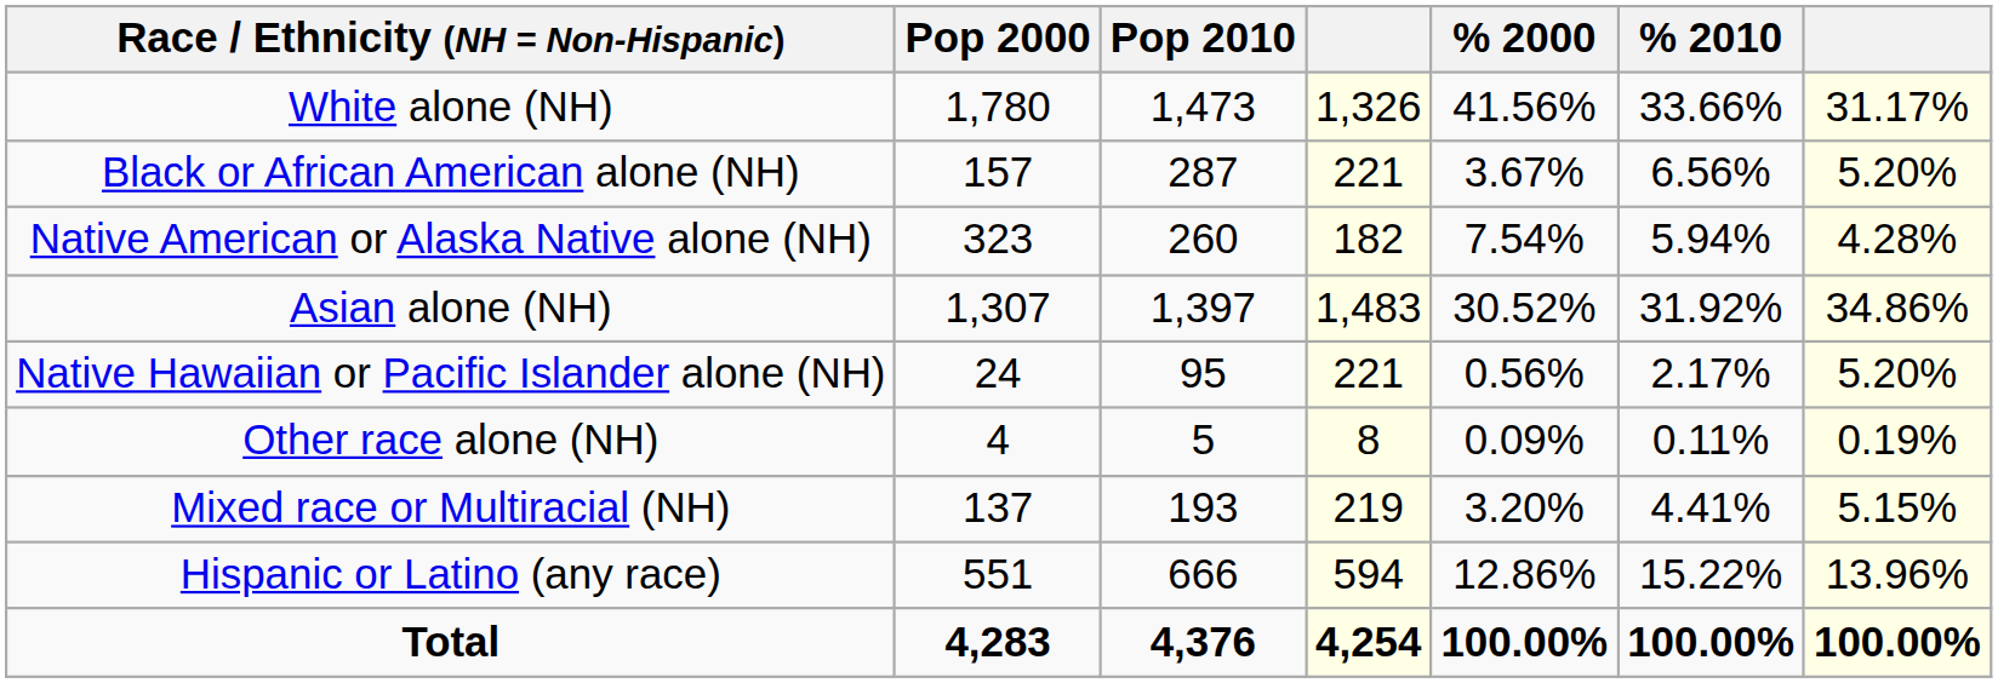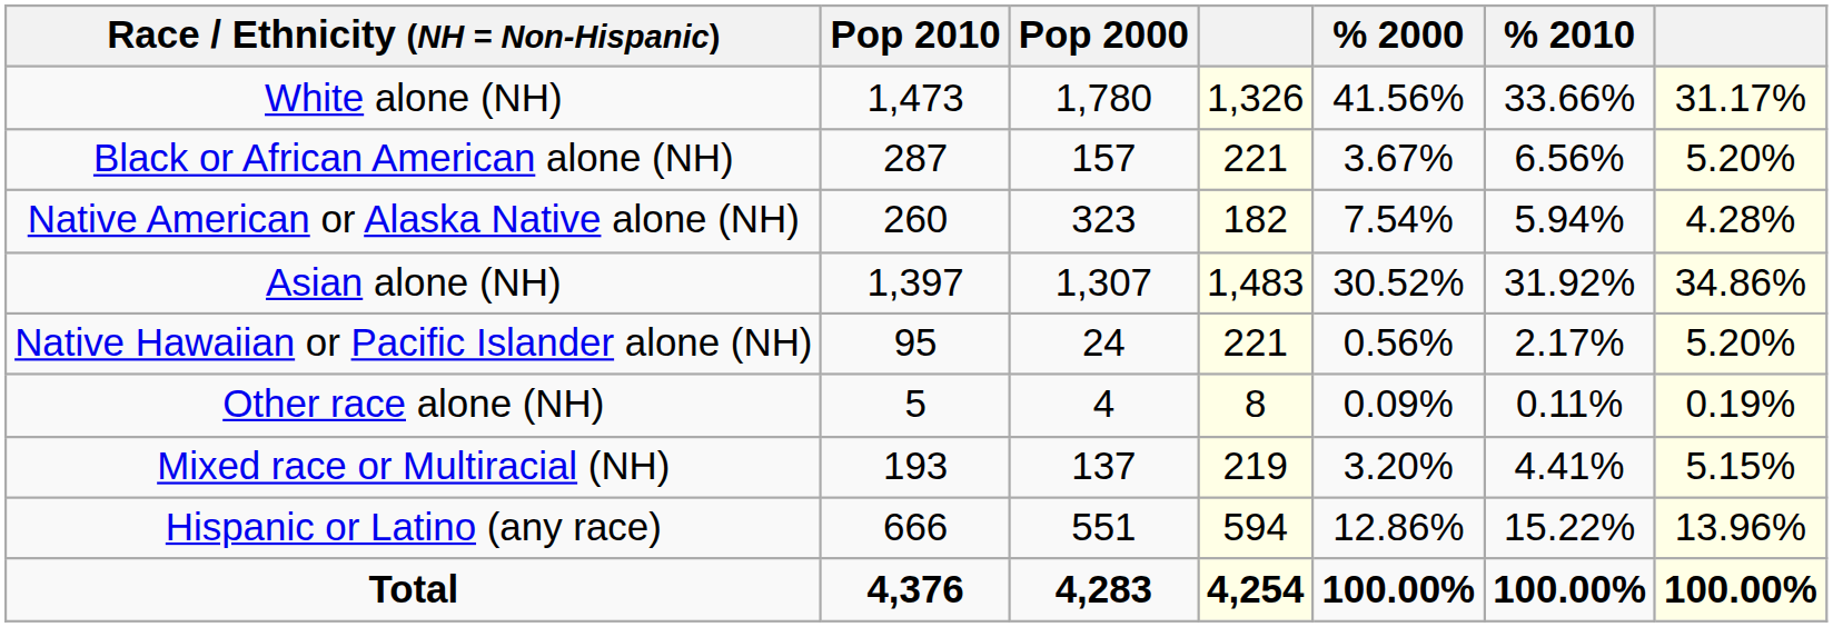columns swapped: Pop 2000 <-> Pop 2010
